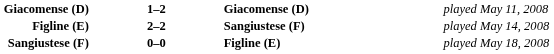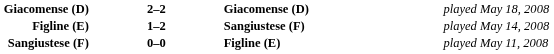row 1 | column 2: 1–2 -> 2–2
row 1 | column 4: played May 11, 2008 -> played May 18, 2008
row 2 | column 2: 2–2 -> 1–2
row 3 | column 4: played May 18, 2008 -> played May 11, 2008
